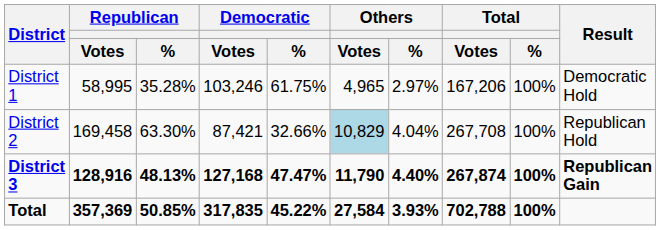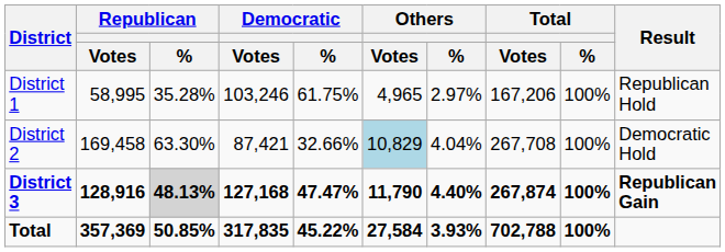District 1 | Result: Democratic Hold -> Republican Hold
District 2 | Result: Republican Hold -> Democratic Hold
District 3 | Republican / %: no background -> lightgrey background
